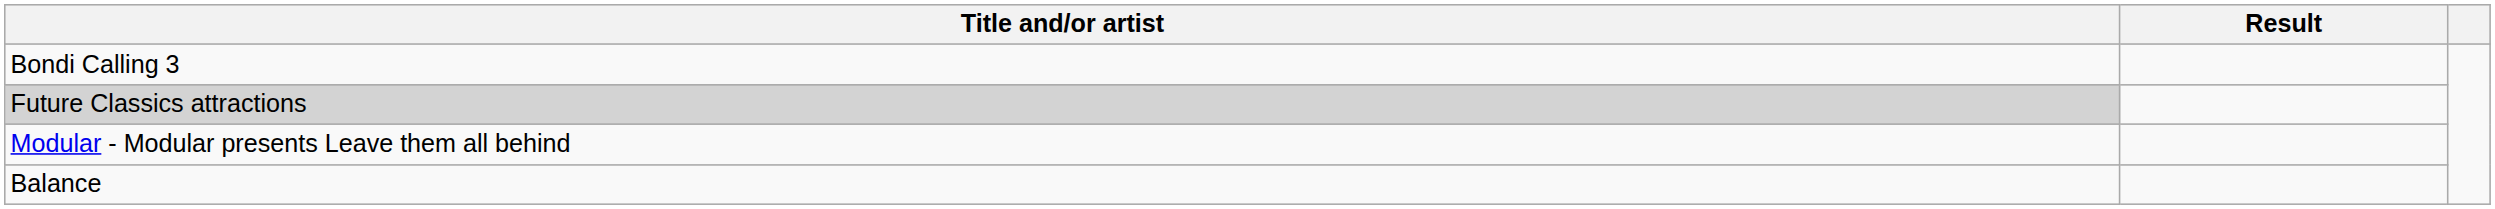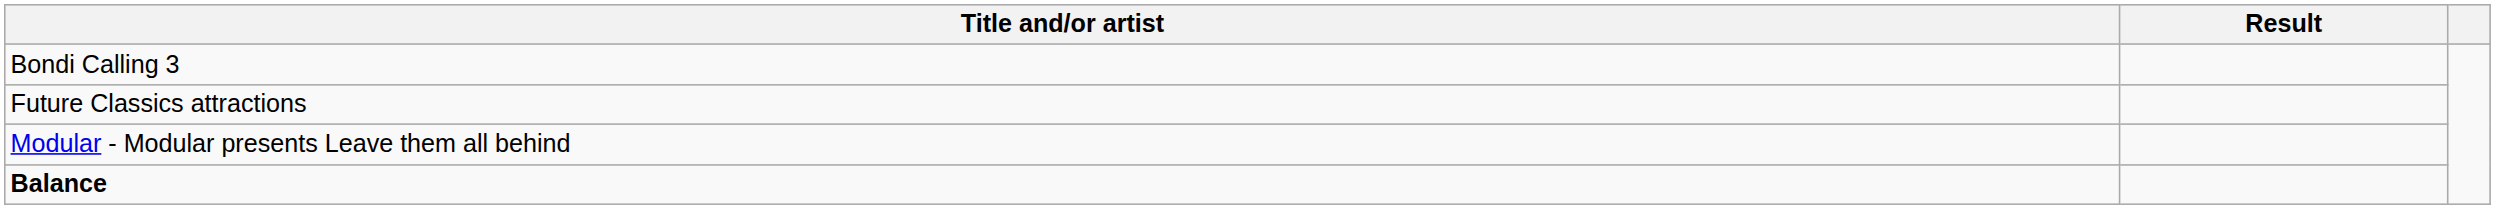Future Classics attractions | Title and/or artist: lightgrey background -> no background
Balance | Title and/or artist: normal -> bold
